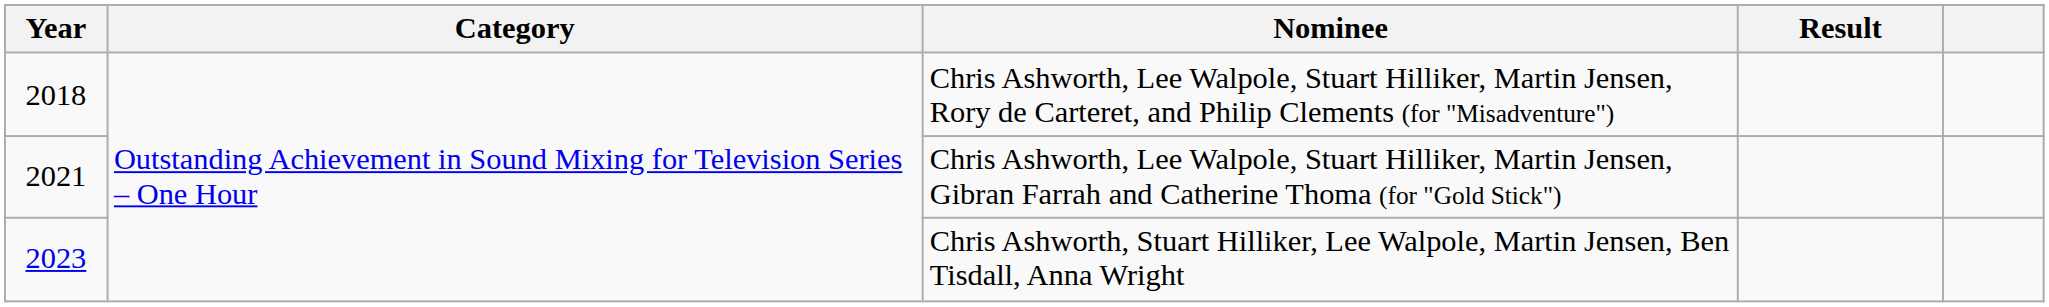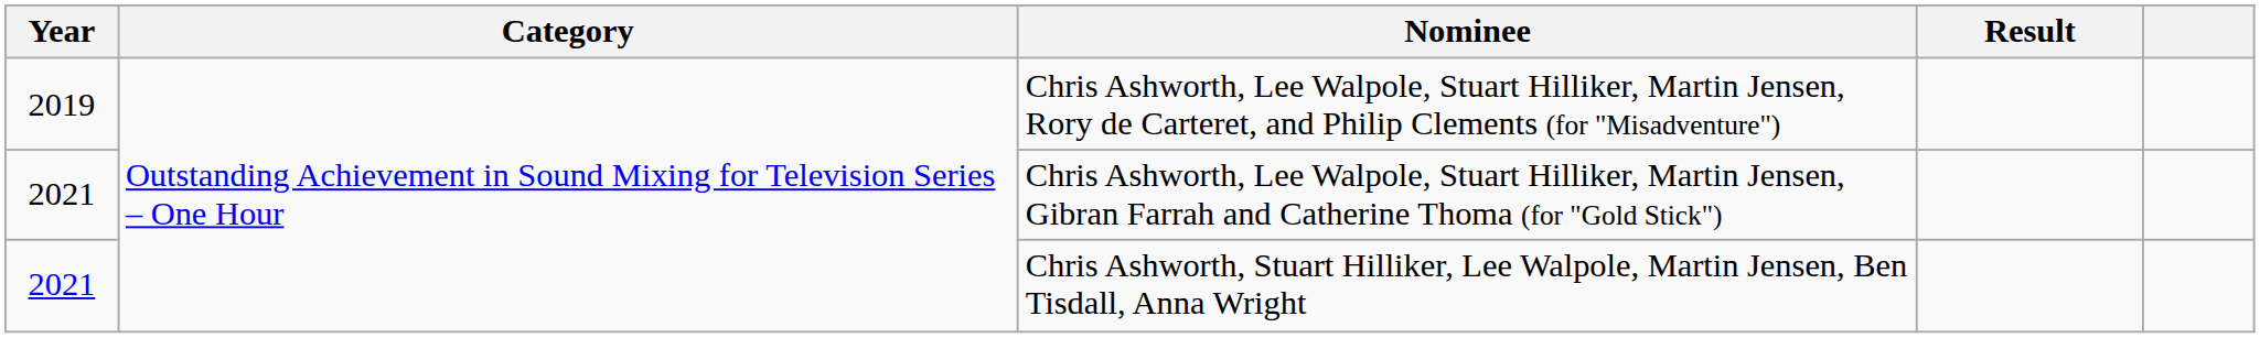row 2 | Year: 2018 -> 2019
row 4 | Year: 2023 -> 2021
